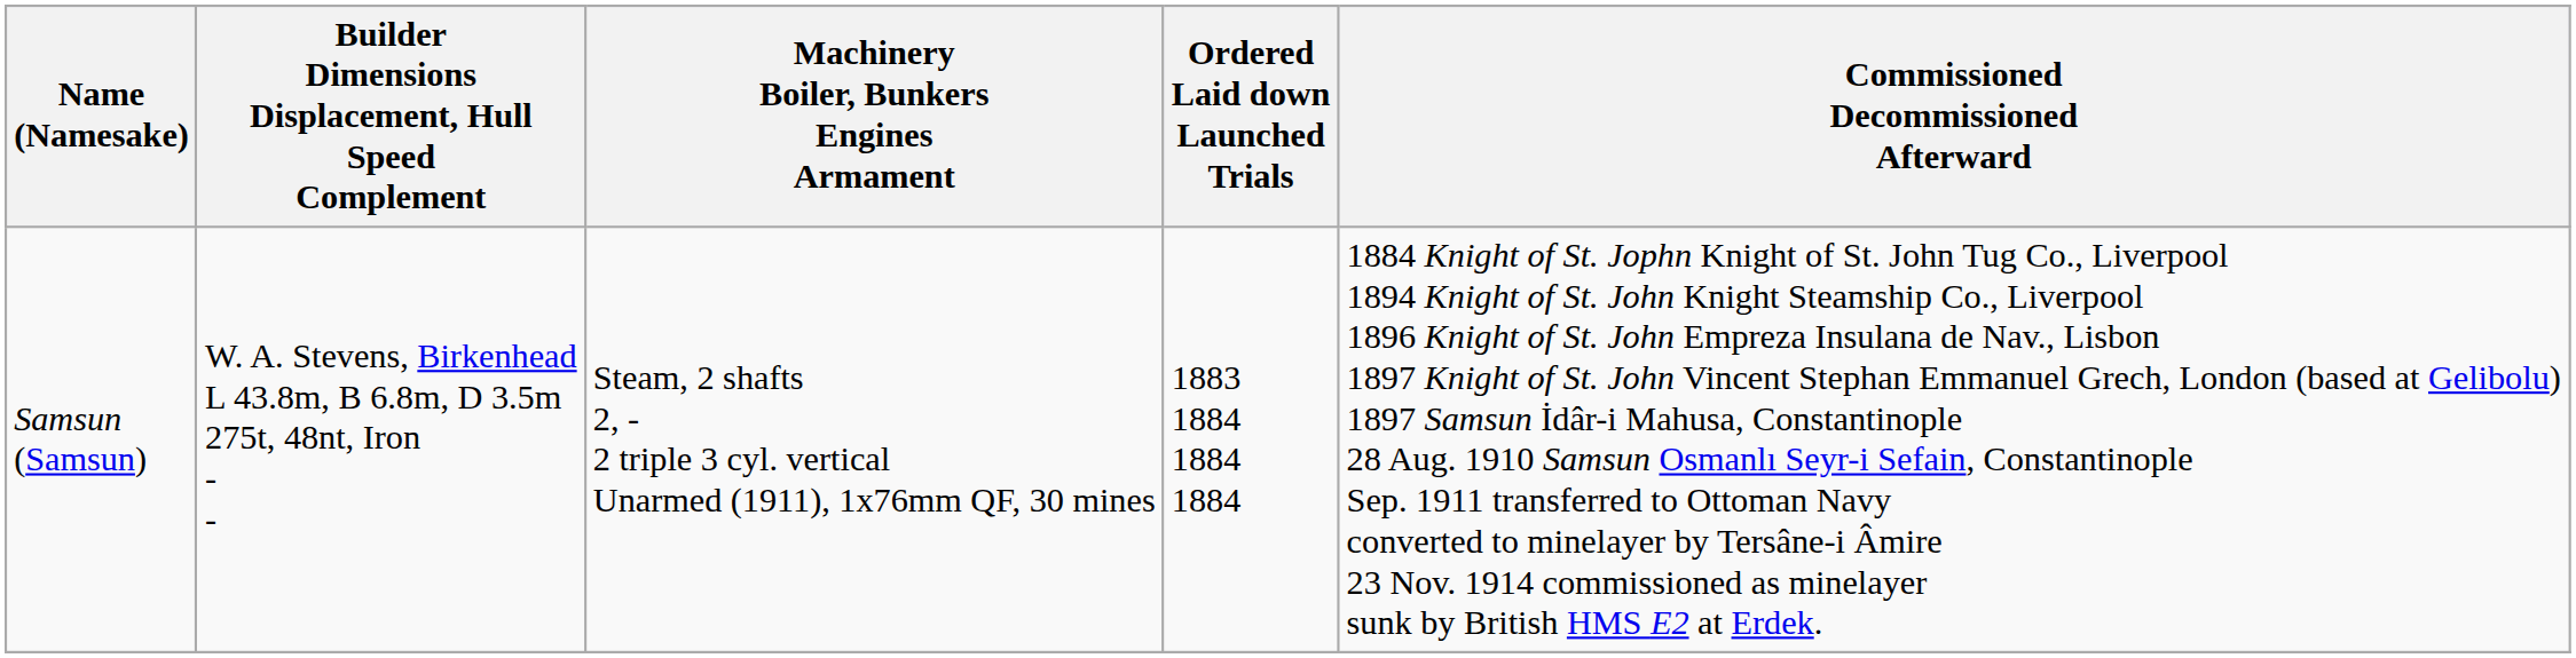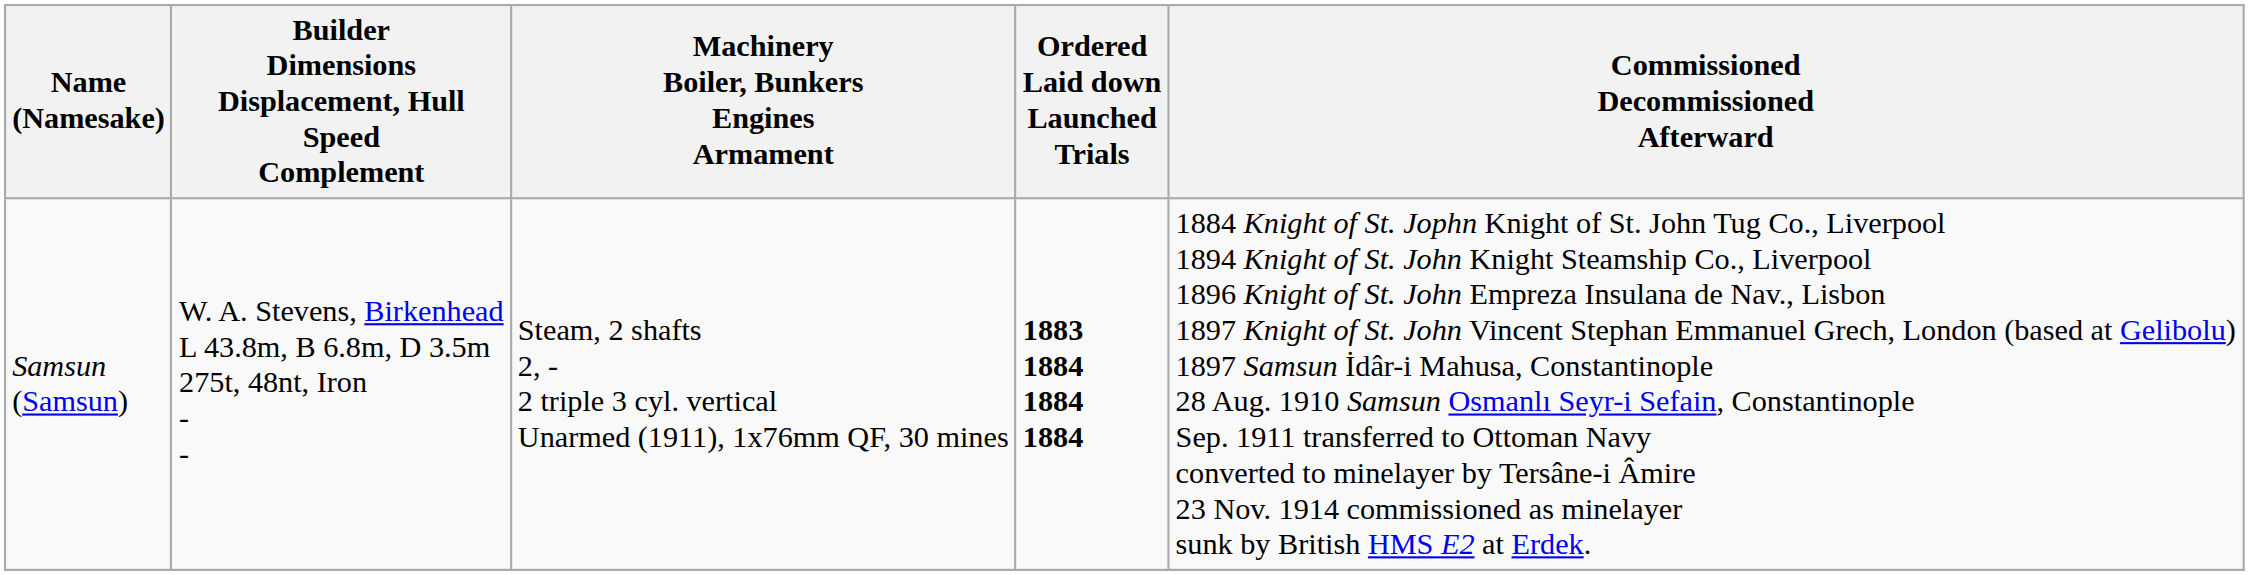Samsun (Samsun) | Ordered Laid down Launched Trials: normal -> bold
